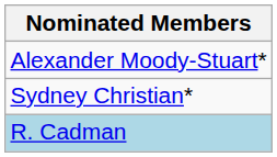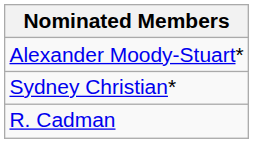row 4 | column 1: lightblue background -> no background
